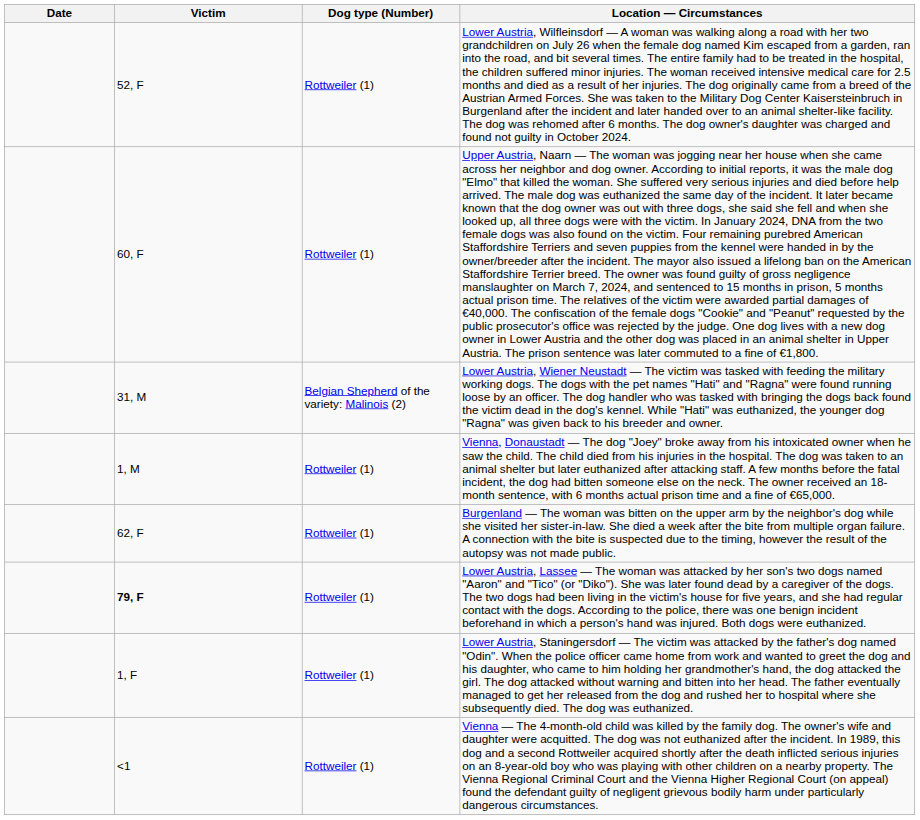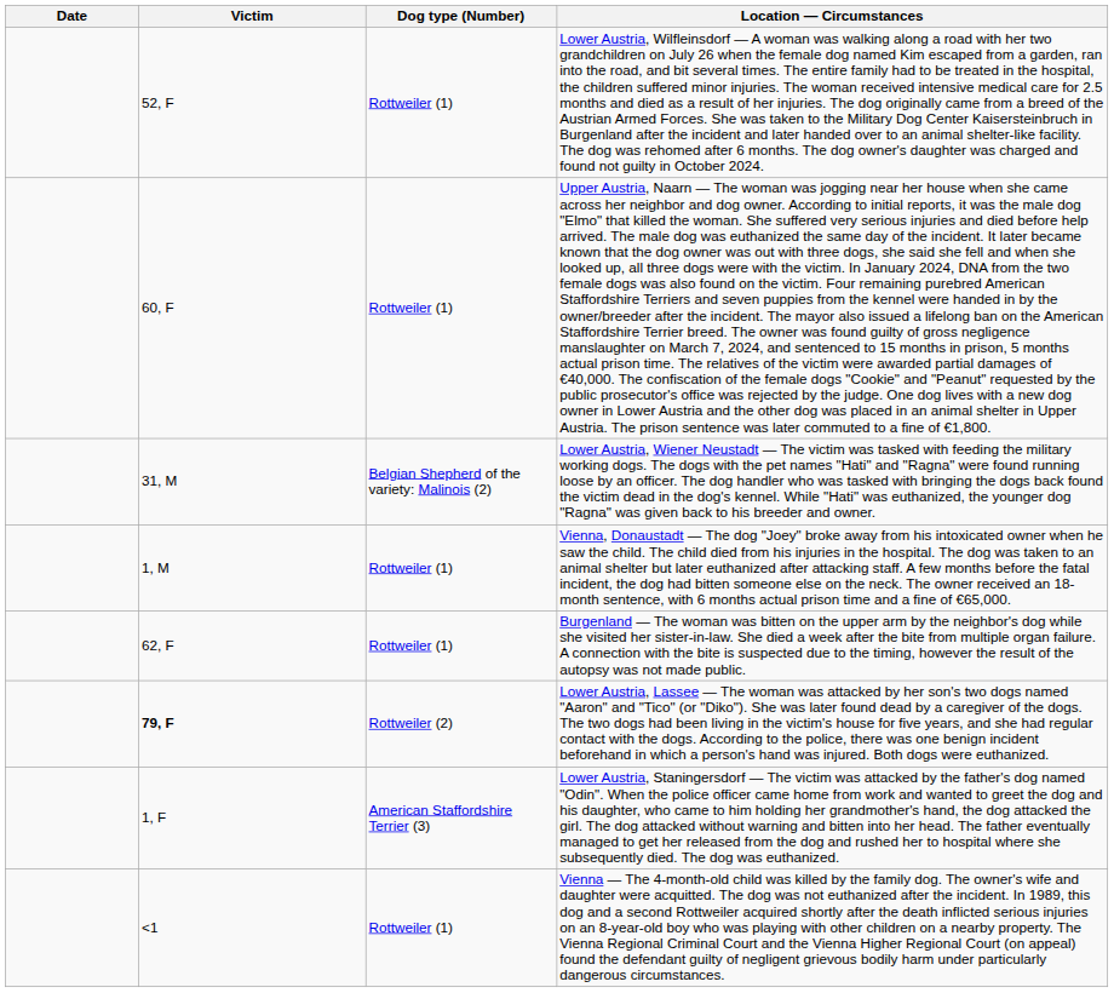row 7 | Dog type (Number): Rottweiler (1) -> Rottweiler (2)
row 8 | Dog type (Number): Rottweiler (1) -> American Staffordshire Terrier (3)
